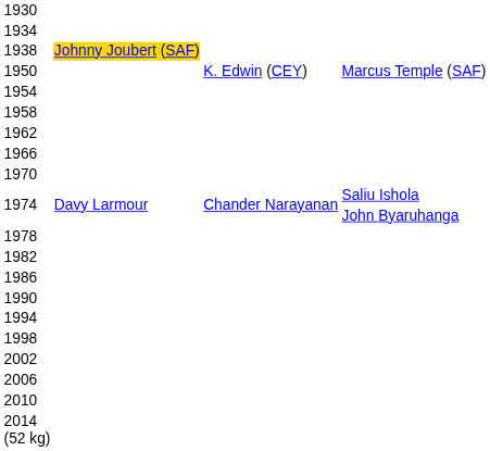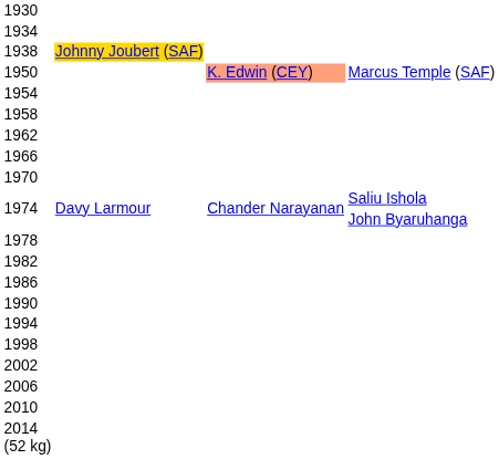1950 | column 3: no background -> lightsalmon background
